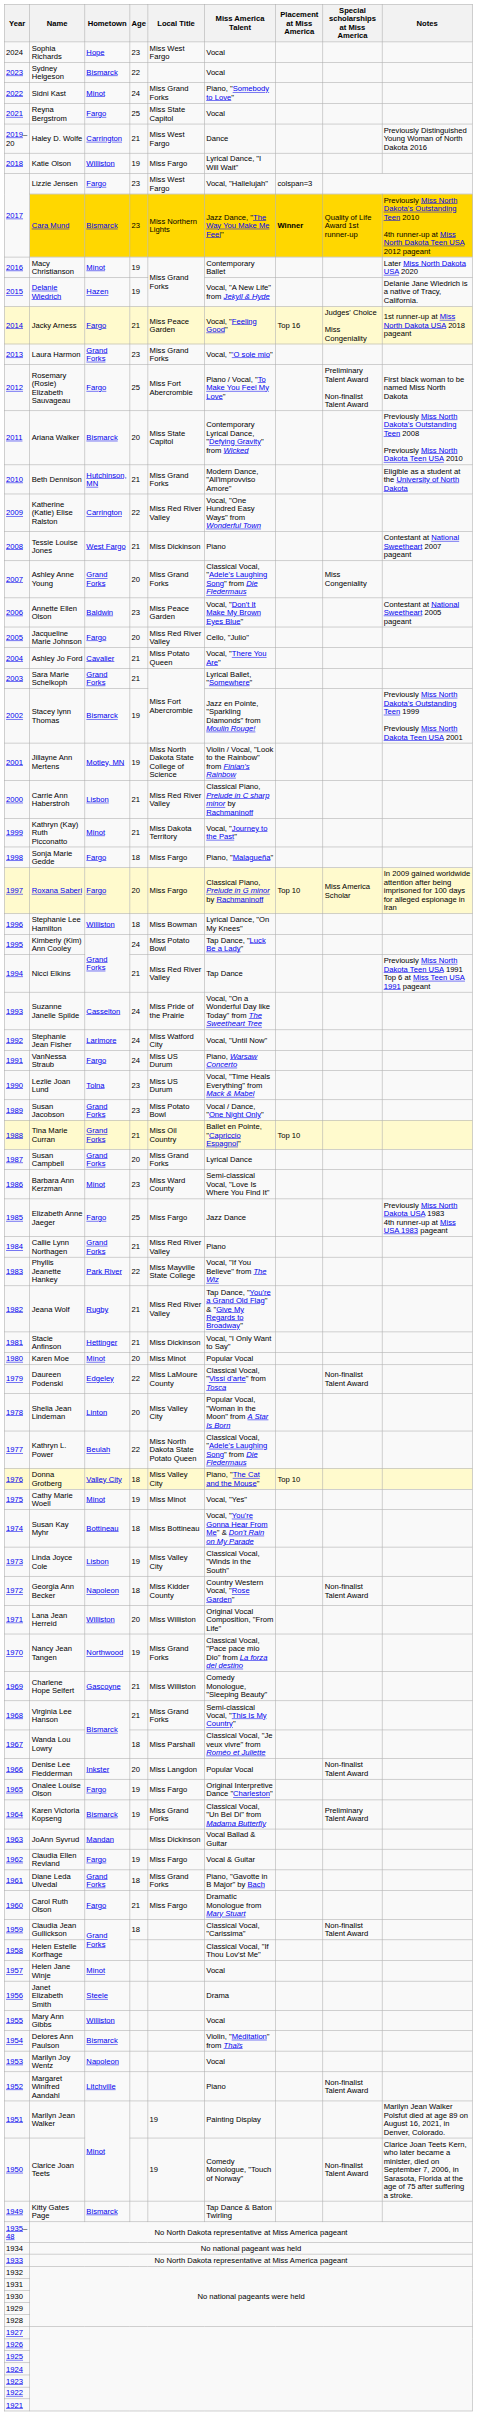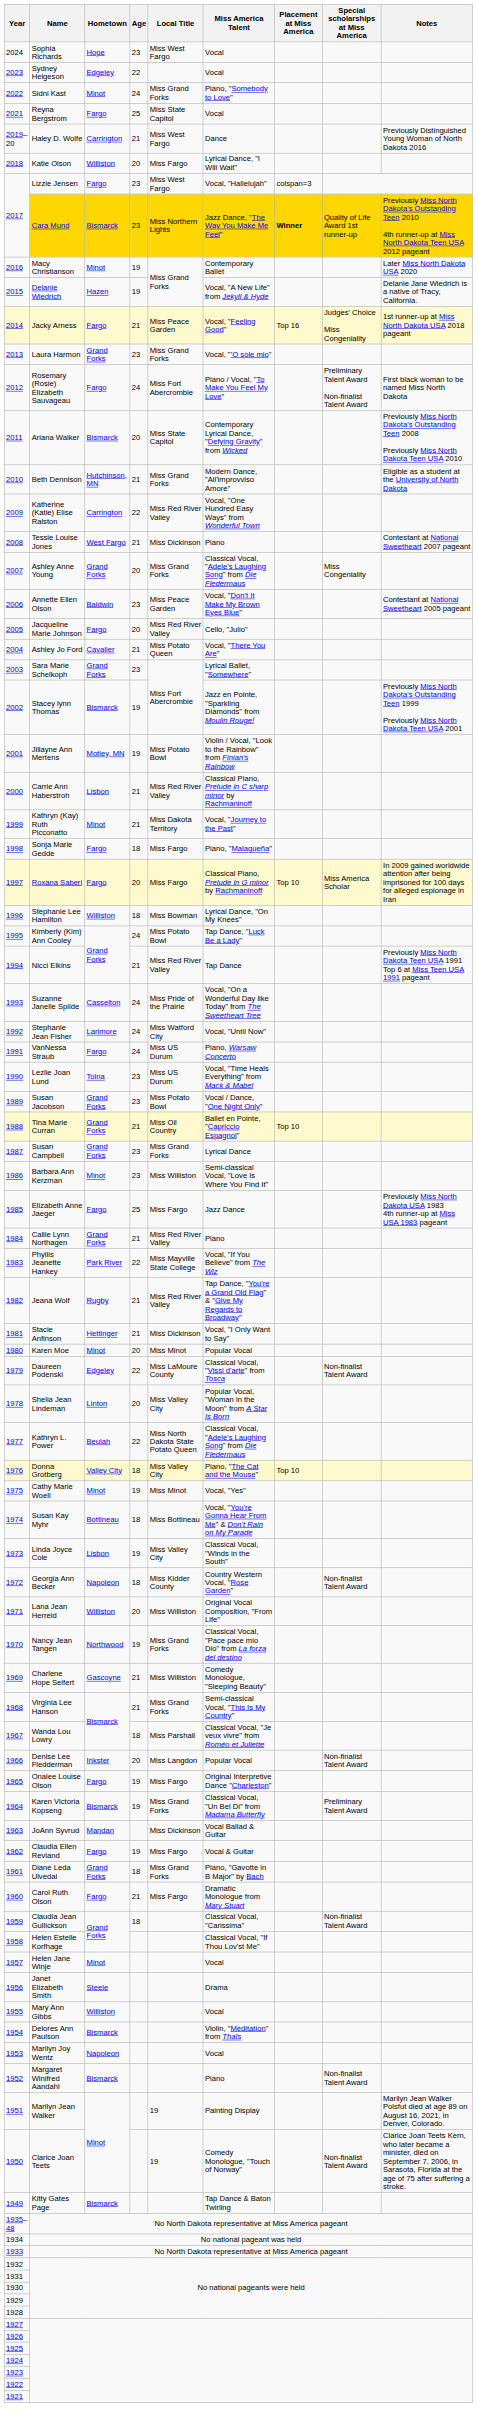2023 | Hometown: Bismarck -> Edgeley
2018 | Age: 19 -> 20
2012 | Age: 25 -> 24
2003 | Age: 21 -> 23
2001 | Local Title: Miss North Dakota State College of Science -> Miss Potato Bowl
1987 | Age: 20 -> 23
1986 | Local Title: Miss Ward County -> Miss Williston
1952 | Hometown: Litchville -> Bismarck
